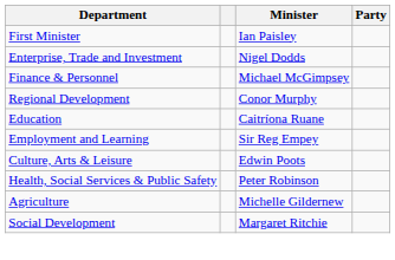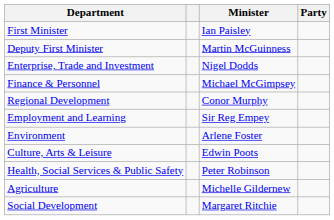+ row: Deputy First Minister | Martin McGuinness
- row: Education | Caitríona Ruane
+ row: Environment | Arlene Foster
